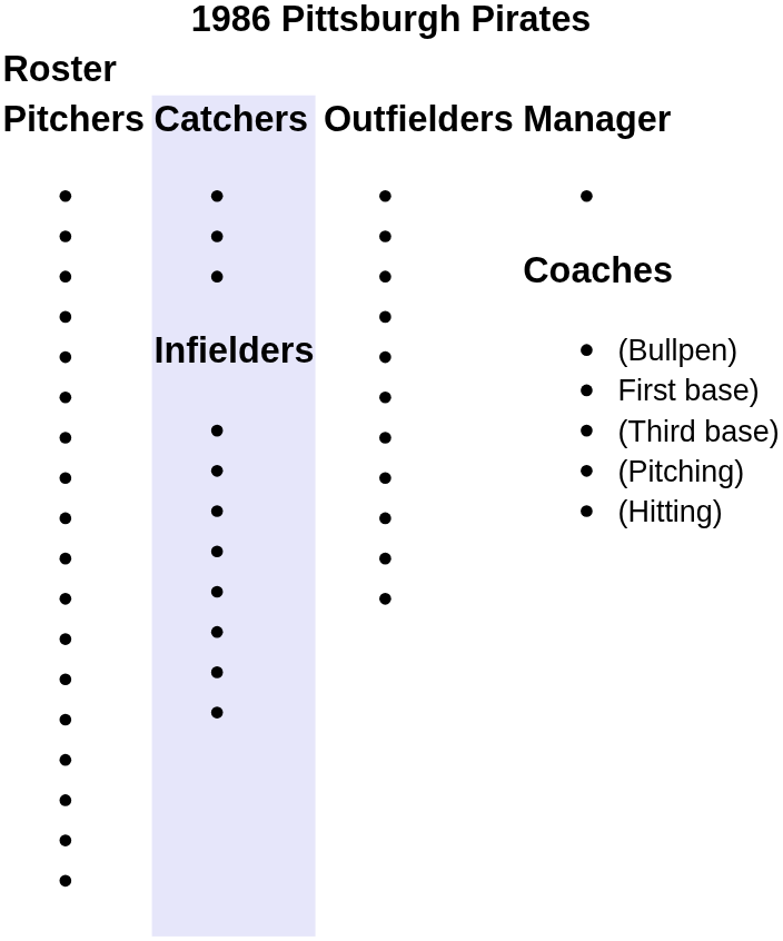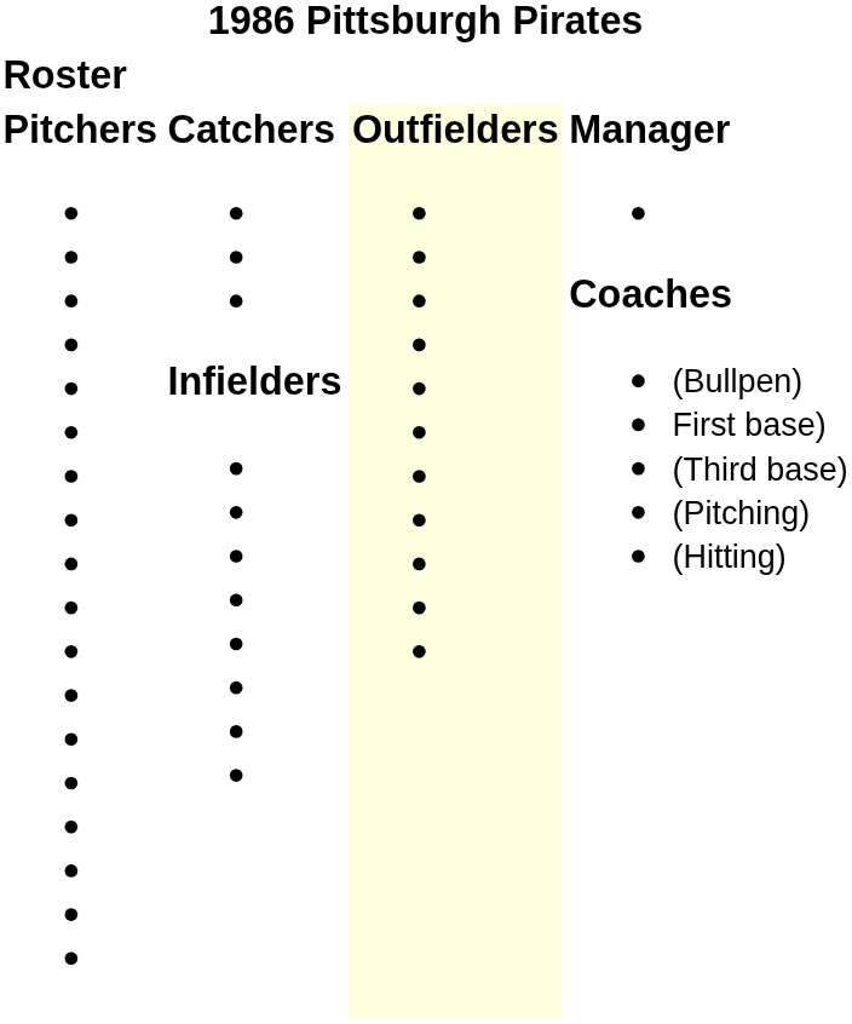Pitchers | column 2: lavender background -> no background
Pitchers | column 3: no background -> lightyellow background
